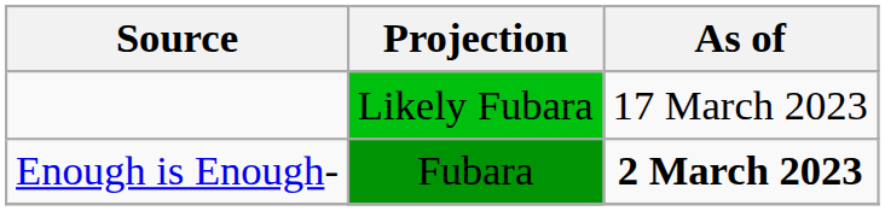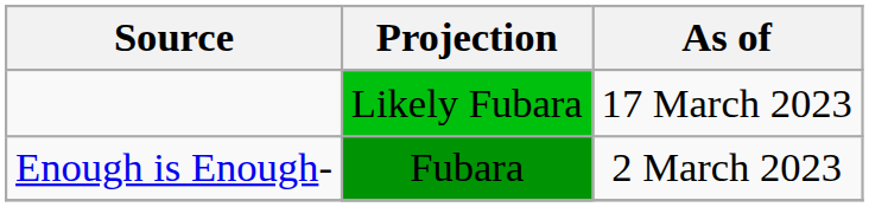Enough is Enough- | As of: bold -> normal
